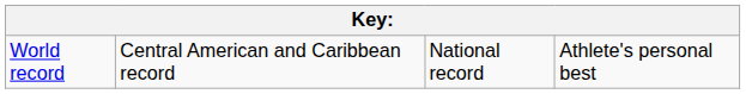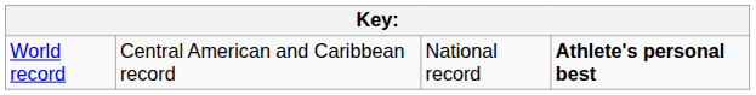World record | column 4: normal -> bold
